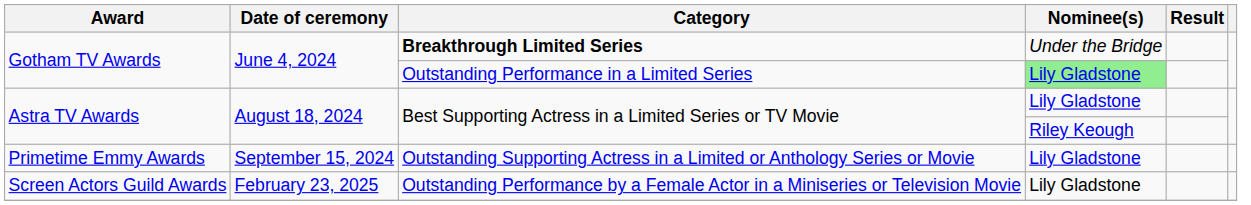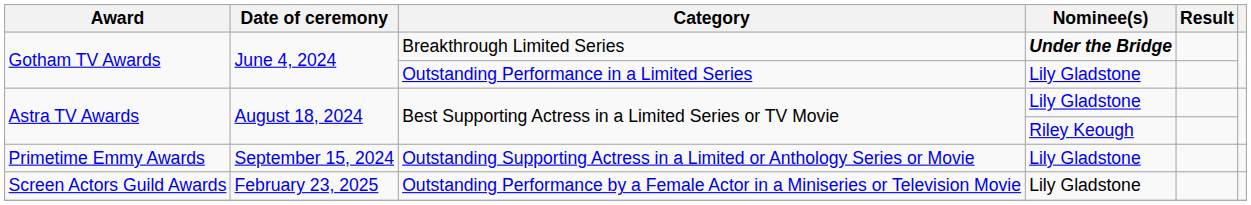Breakthrough Limited Series | Category: bold -> normal
Breakthrough Limited Series | Nominee(s): normal -> bold
Outstanding Performance in a Limited Series | Nominee(s): lightgreen background -> no background
